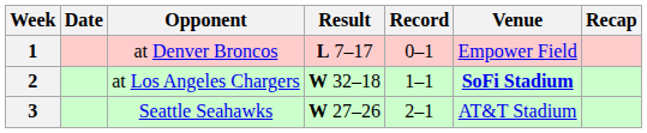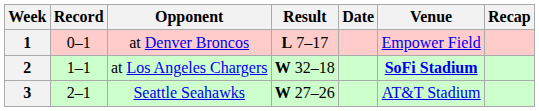columns swapped: Date <-> Record
